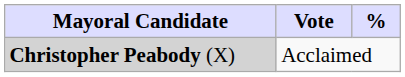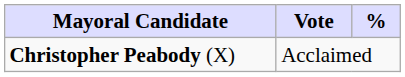Christopher Peabody (X) | Mayoral Candidate: lightgrey background -> no background
